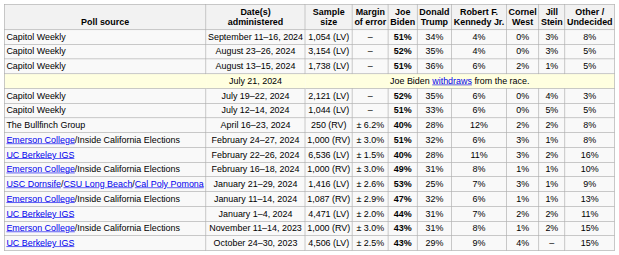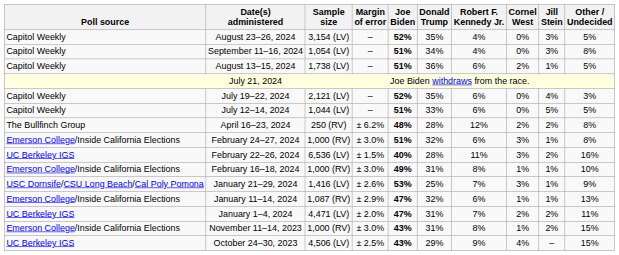rows swapped: September 11–16, 2024 <-> August 23–26, 2024
April 16–23, 2024 | Joe Biden: 40% -> 48%
January 1–4, 2024 | Joe Biden: 44% -> 47%
